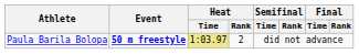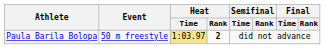Paula Barila Bolopa | Event: bold -> normal
Paula Barila Bolopa | Heat / Rank: normal -> bold
